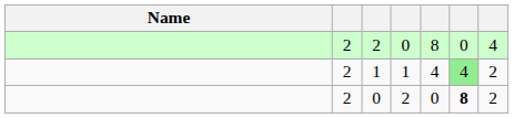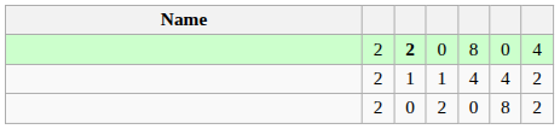row 2 | column 3: normal -> bold
row 3 | column 6: lightgreen background -> no background
row 4 | column 6: bold -> normal
